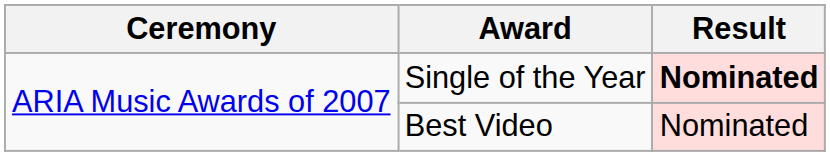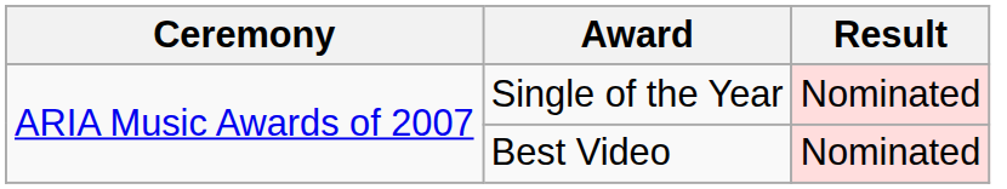Single of the Year | Result: bold -> normal
